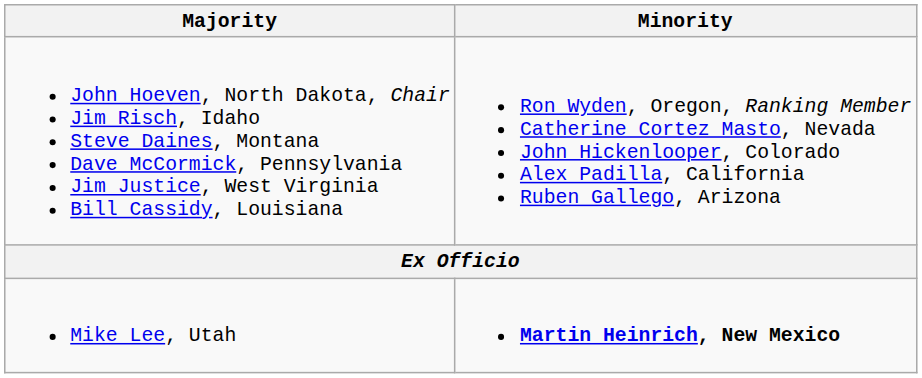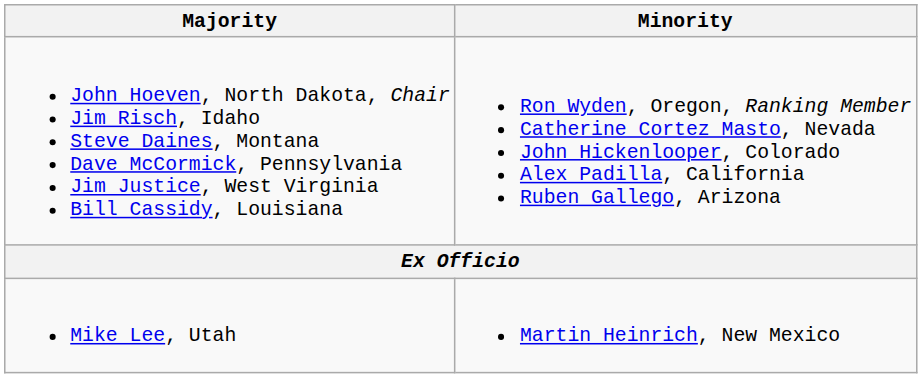Mike Lee, Utah | Minority: bold -> normal
